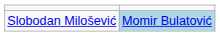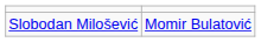Slobodan Milošević | column 2: lightblue background -> no background
